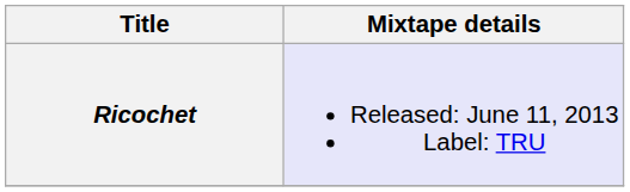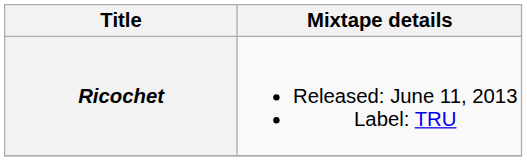Ricochet | Mixtape details: lavender background -> no background
